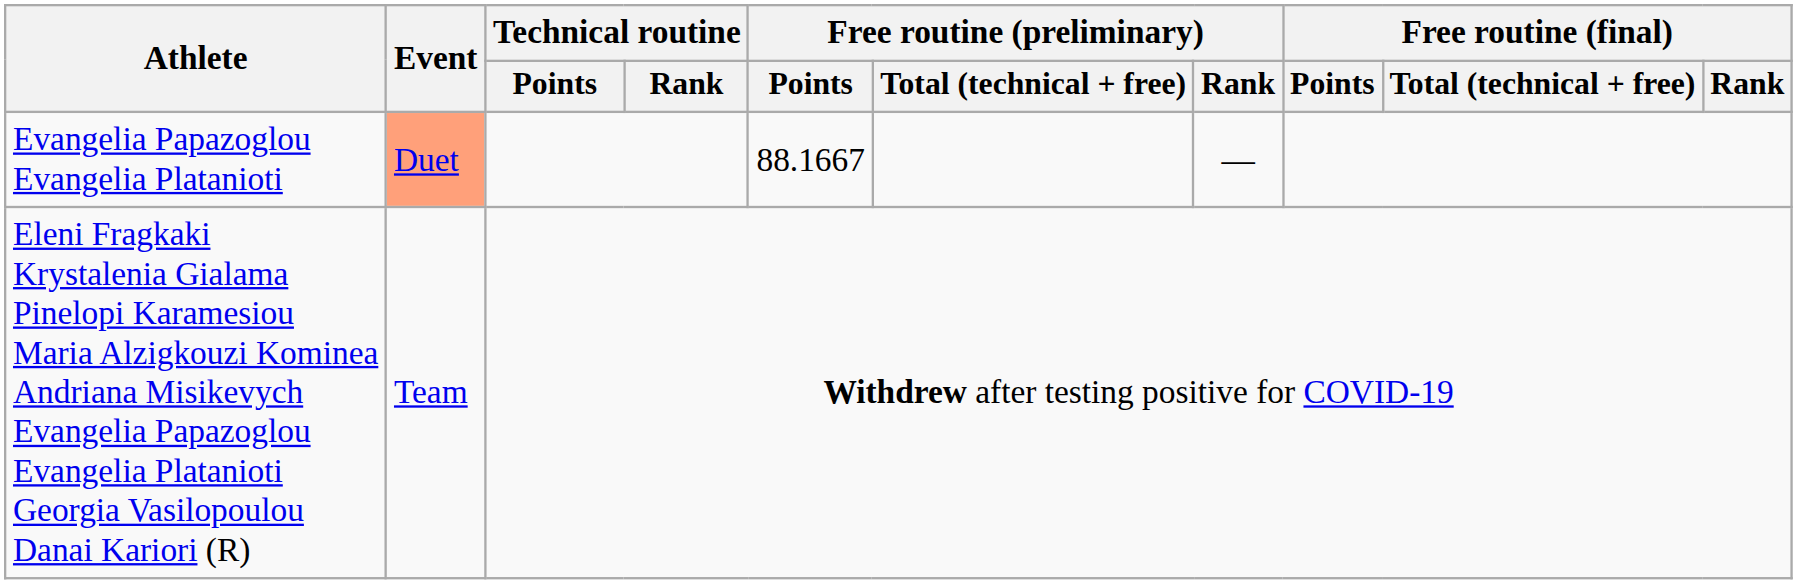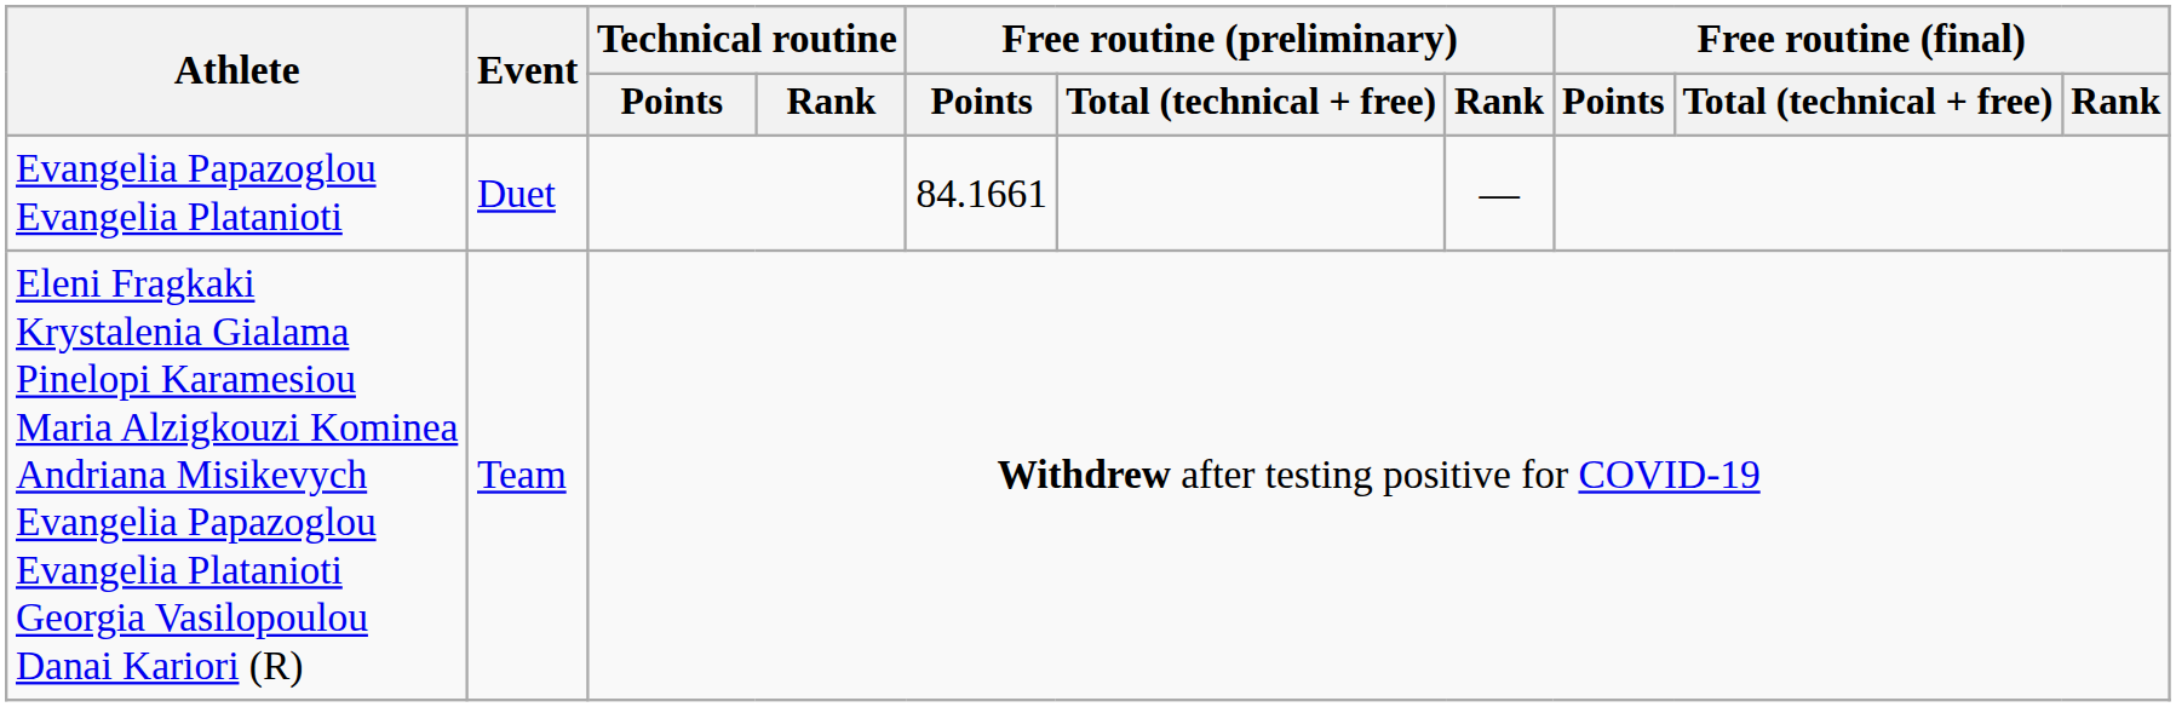Evangelia Papazoglou Evangelia Platanioti | Event: lightsalmon background -> no background
Evangelia Papazoglou Evangelia Platanioti | Free routine (preliminary) / Points: 88.1667 -> 84.1661
